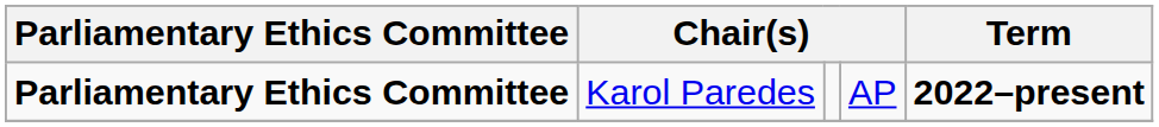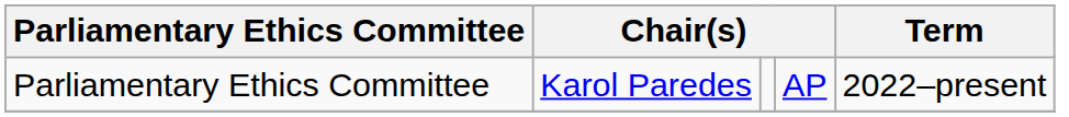row 2 | Parliamentary Ethics Committee: bold -> normal
row 2 | Term: bold -> normal
